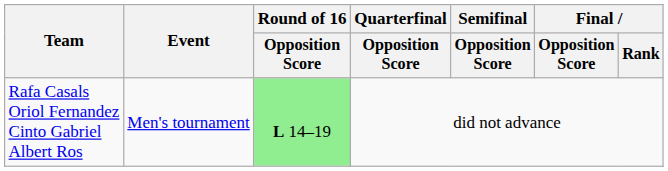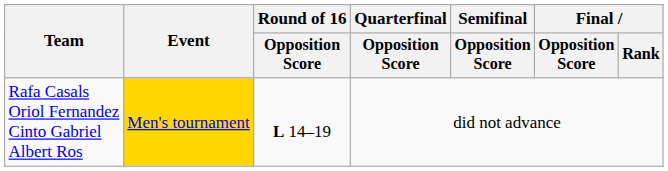Rafa Casals Oriol Fernandez Cinto Gabriel Albert Ros | Event: no background -> gold background
Rafa Casals Oriol Fernandez Cinto Gabriel Albert Ros | Round of 16 / Opposition Score: lightgreen background -> no background
